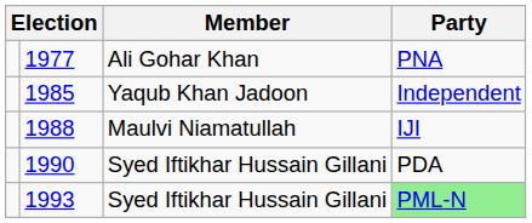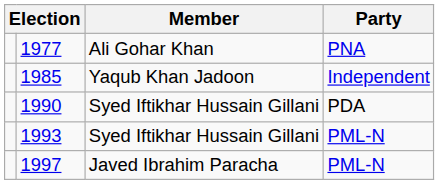- row: 1988 | Maulvi Niamatullah | IJI
1993 | Party: lightgreen background -> no background
+ row: 1997 | Javed Ibrahim Paracha | PML-N
